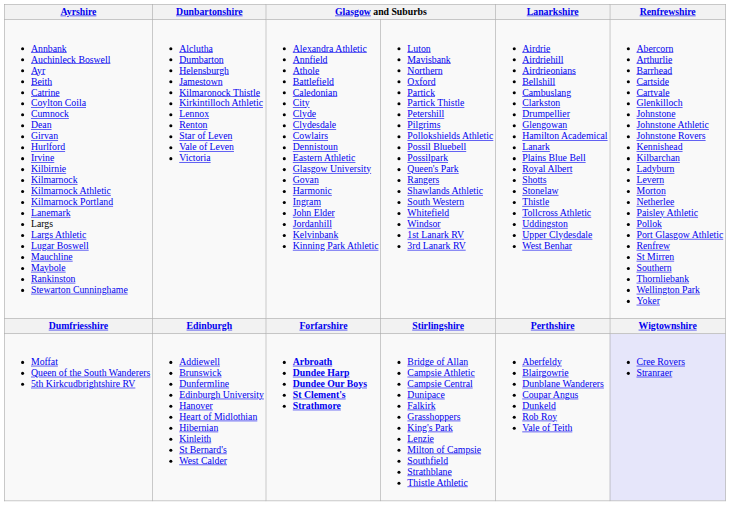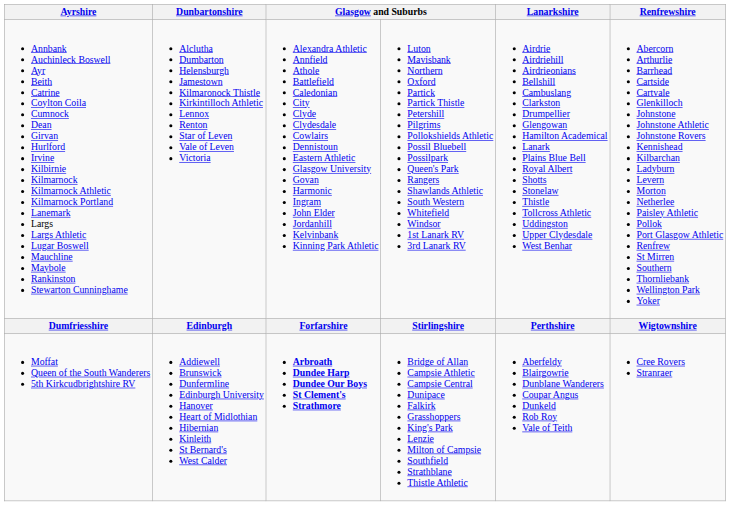row 4 | Renfrewshire: lavender background -> no background
